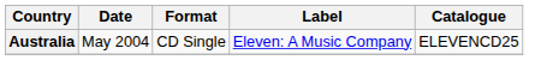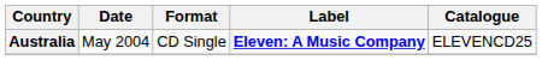Australia | Label: normal -> bold
